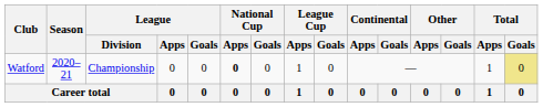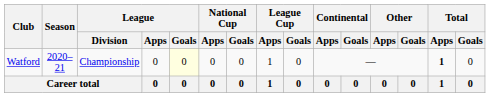Watford | League / Goals: no background -> lightyellow background
Watford | National Cup / Apps: bold -> normal
Watford | Total / Apps: normal -> bold
Watford | Total / Goals: khaki background -> no background
